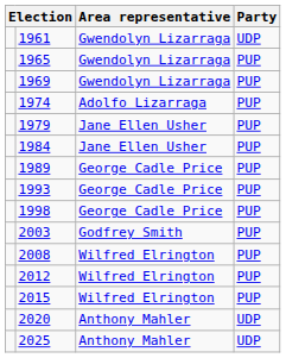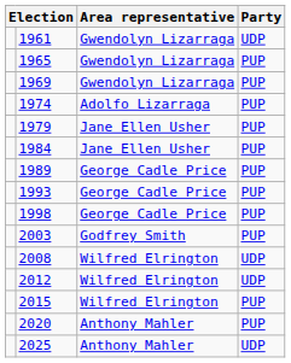2008 | Party: PUP -> UDP
2012 | Party: PUP -> UDP
2020 | Party: UDP -> PUP
